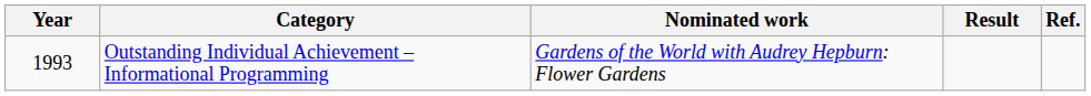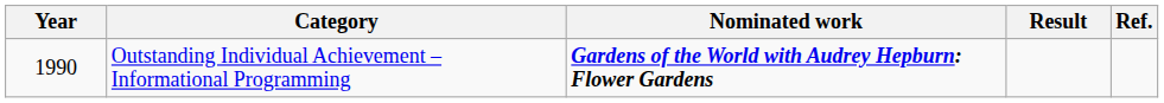row 2 | Year: 1993 -> 1990
row 2 | Nominated work: normal -> bold
